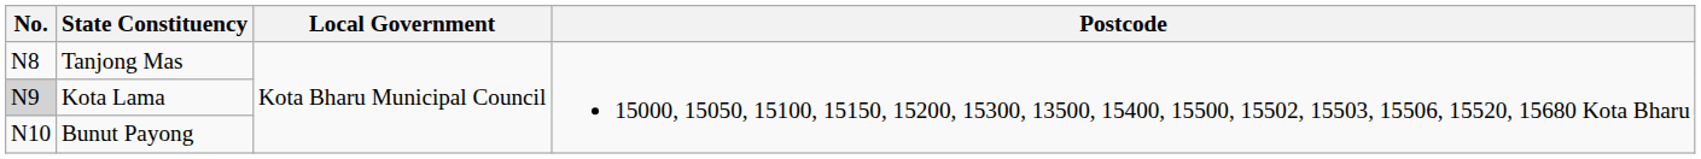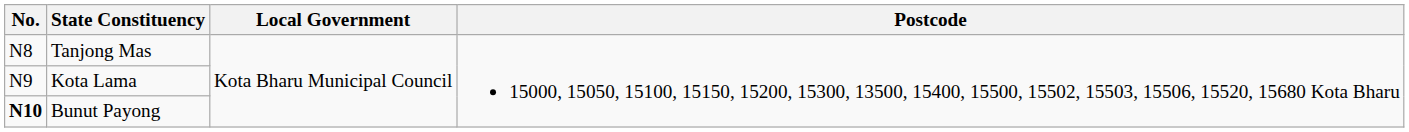Kota Lama | No.: lightgrey background -> no background
Bunut Payong | No.: normal -> bold
